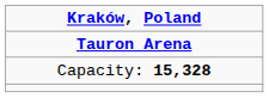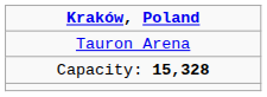row 2 | column 1: bold -> normal
